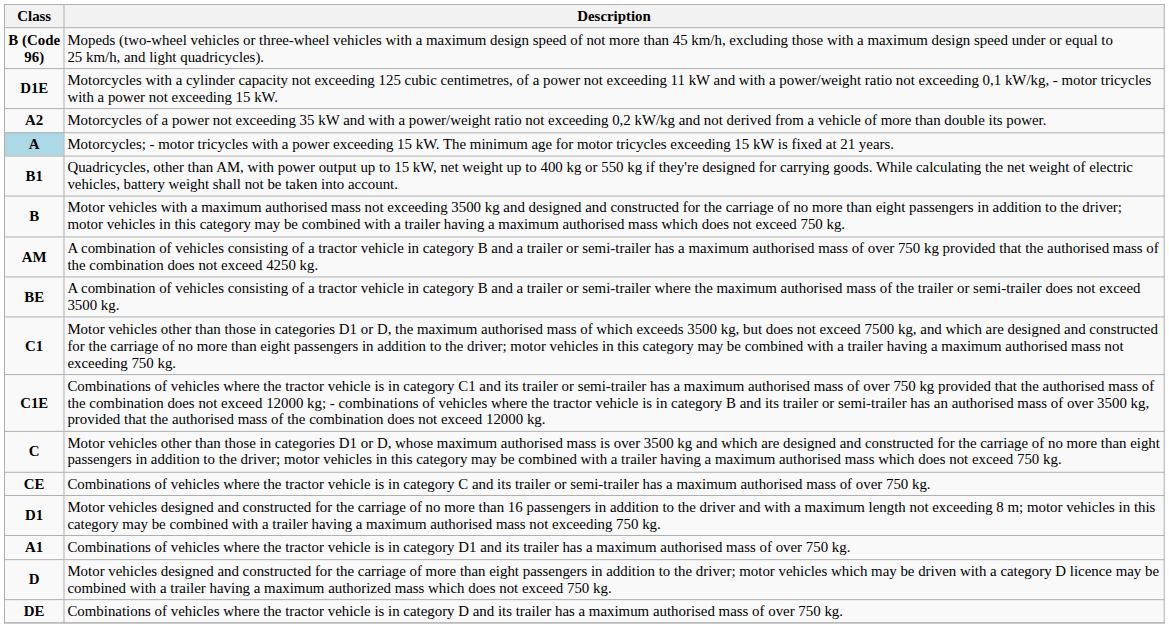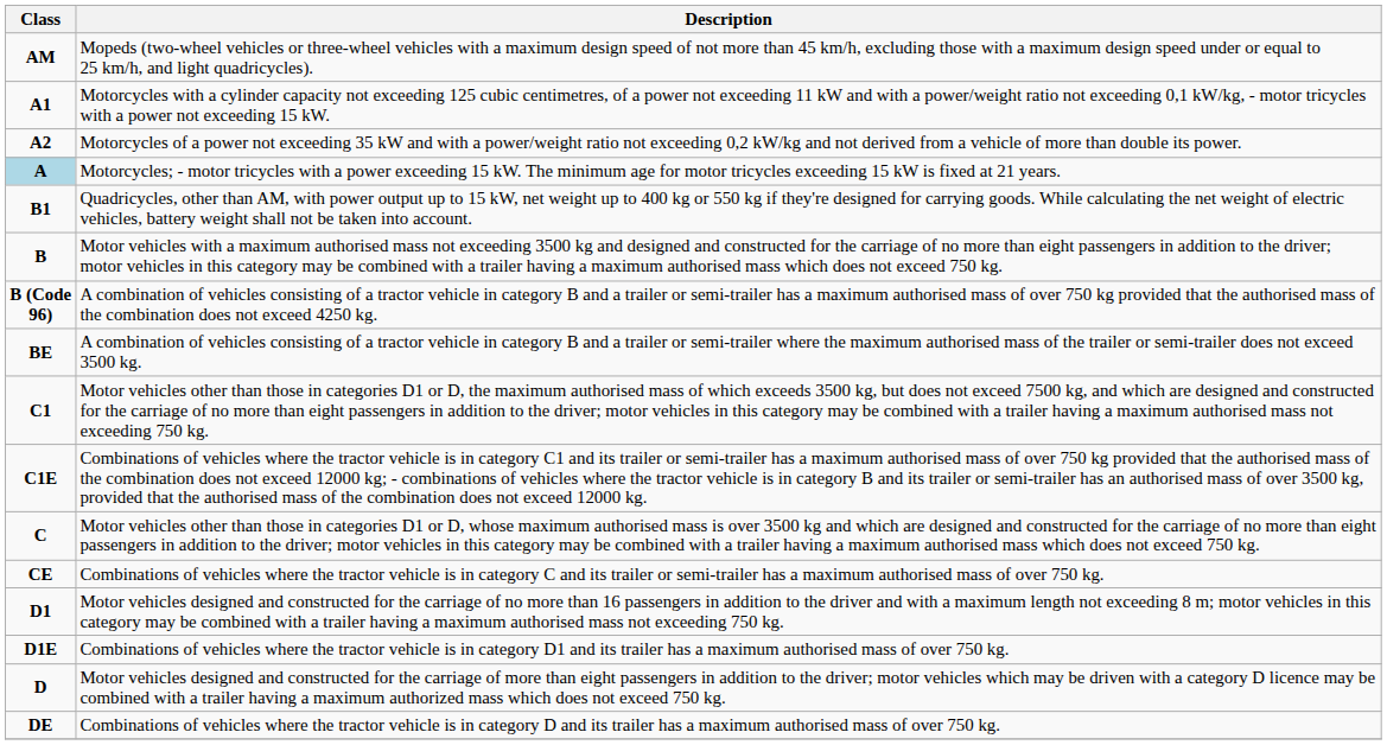row 2 | Class: B (Code 96) -> AM
row 3 | Class: D1E -> A1
row 8 | Class: AM -> B (Code 96)
row 15 | Class: A1 -> D1E
